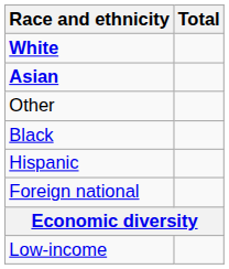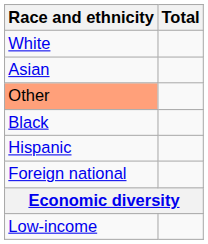White | Race and ethnicity: bold -> normal
Asian | Race and ethnicity: bold -> normal
Other | Race and ethnicity: no background -> lightsalmon background
